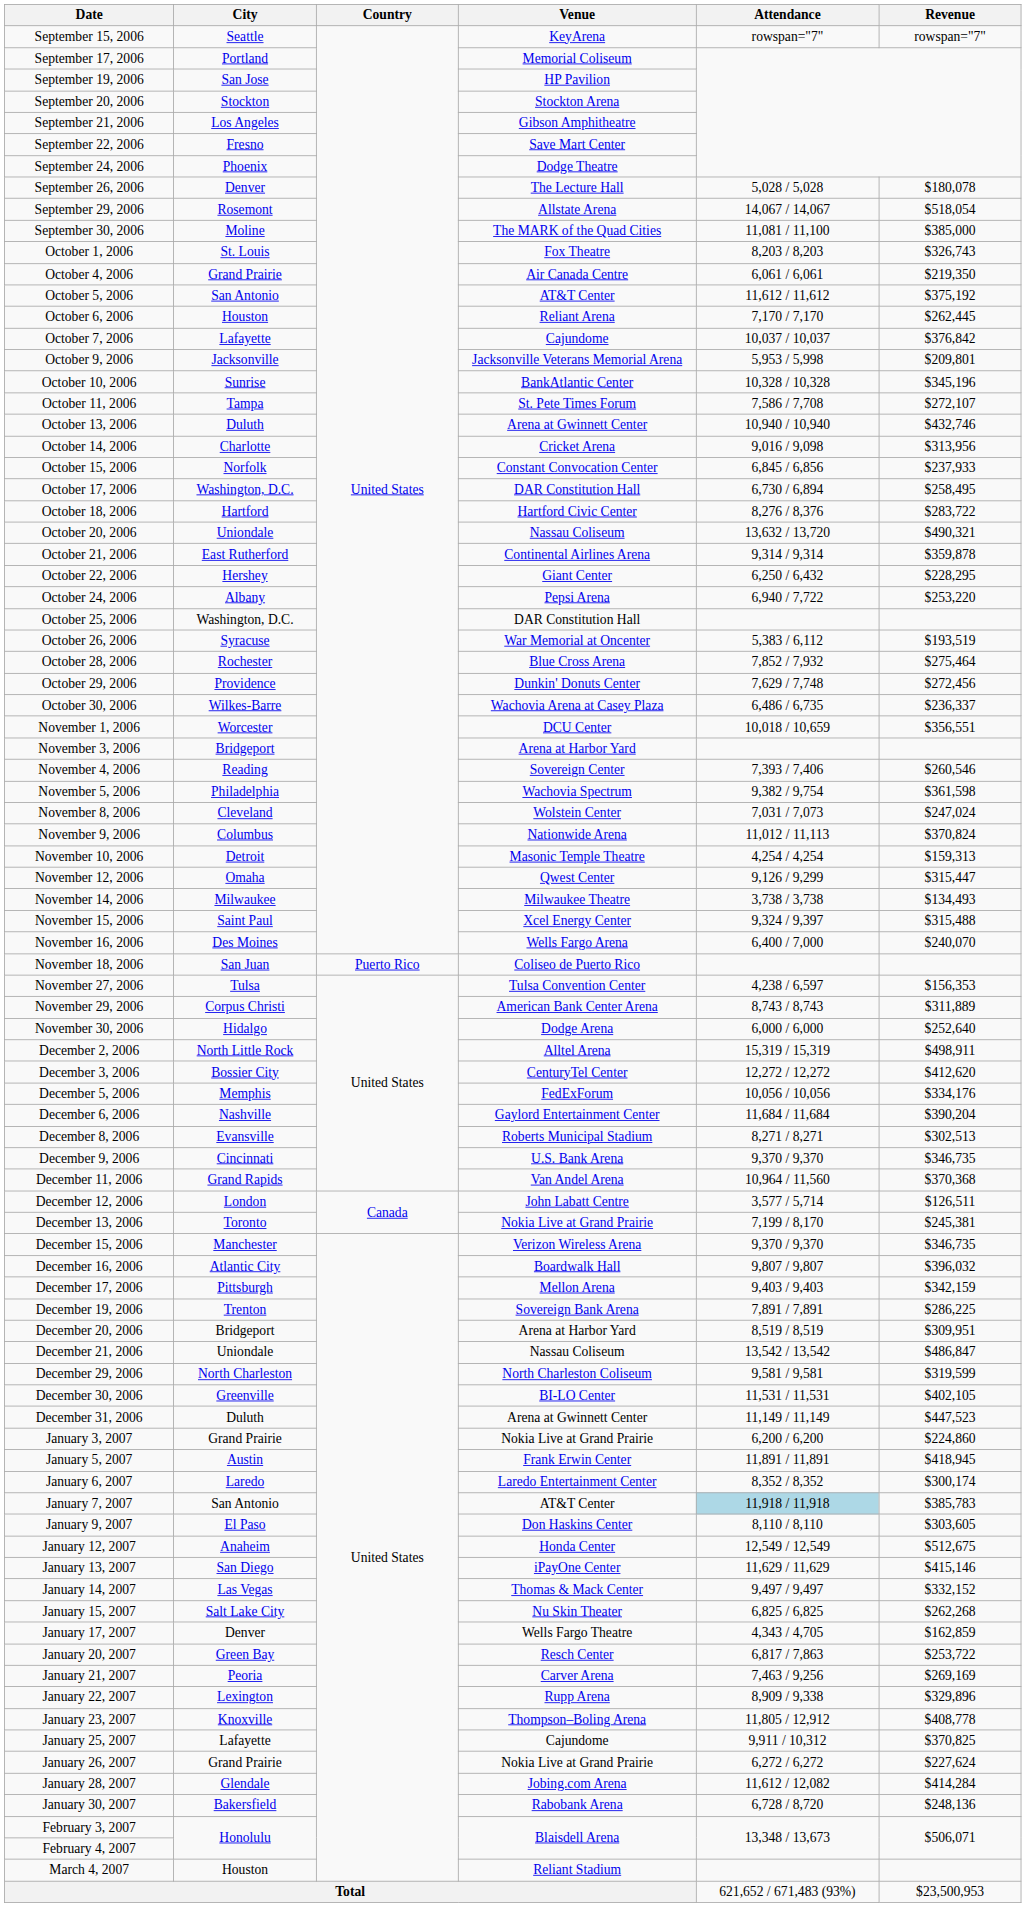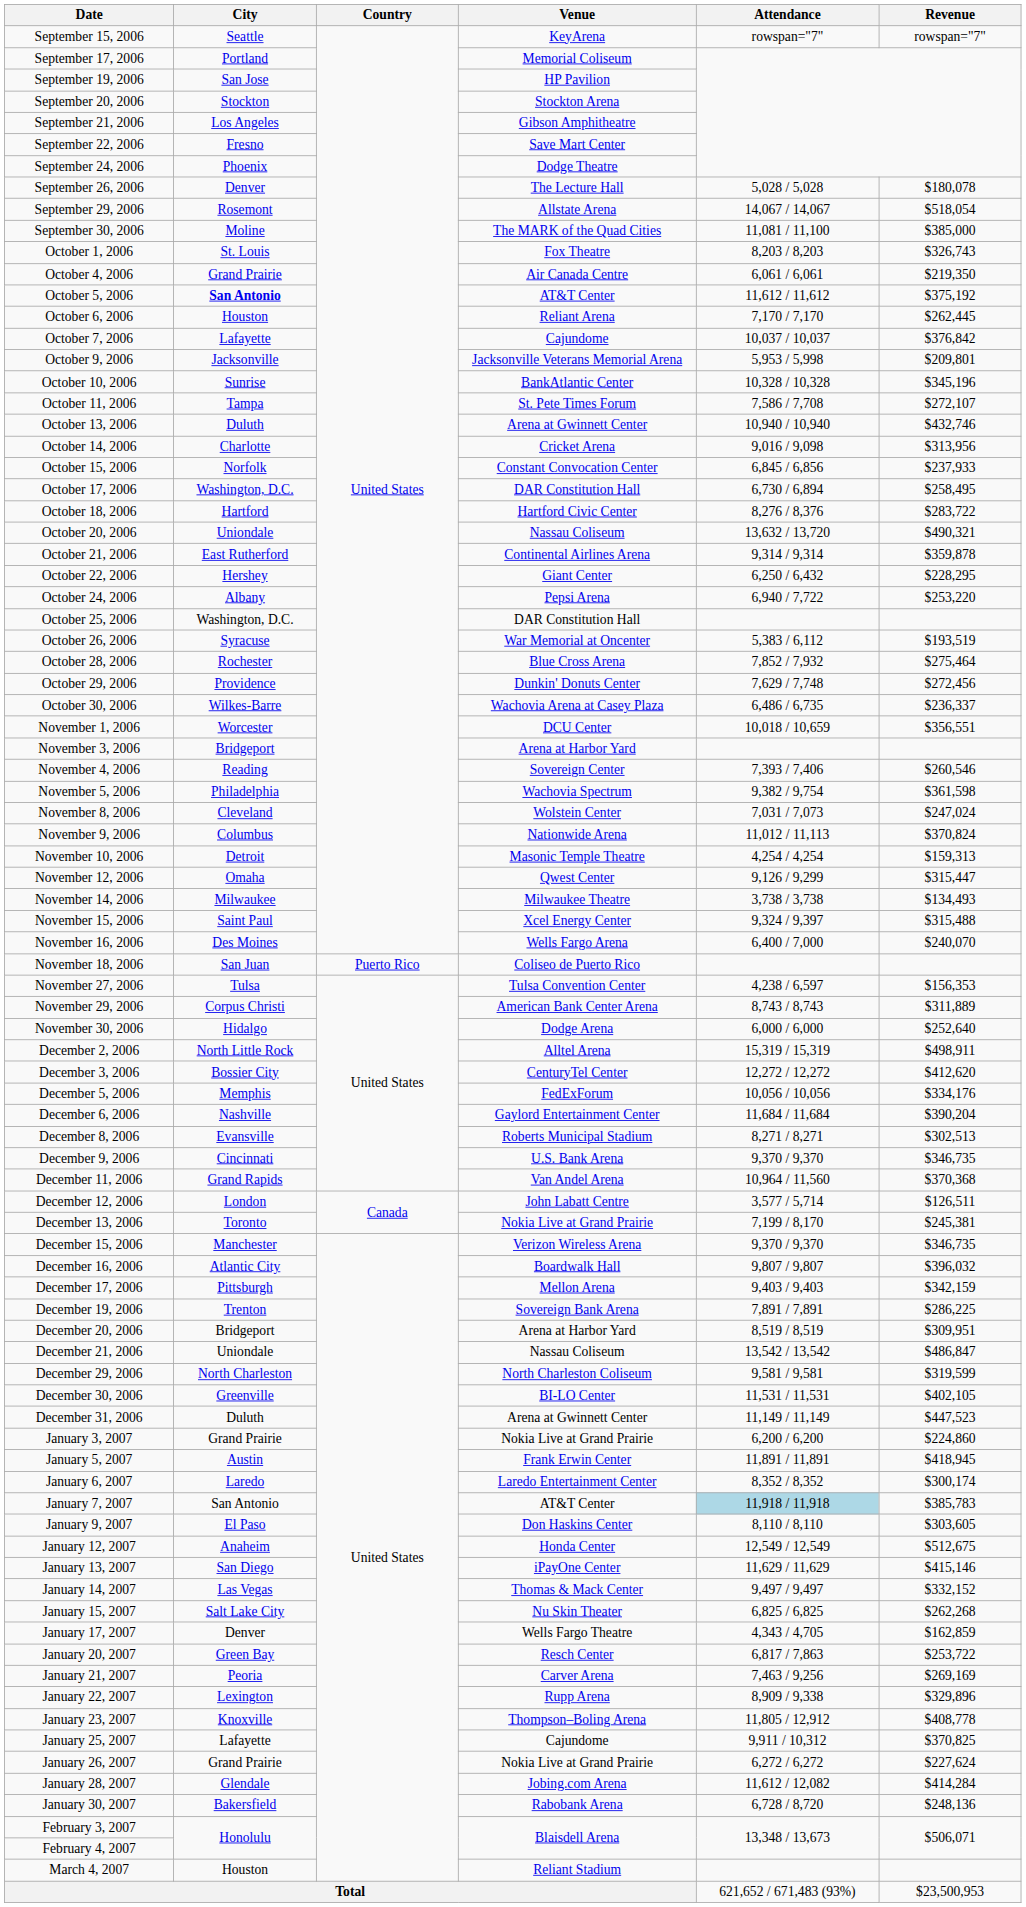October 5, 2006 | City: normal -> bold
